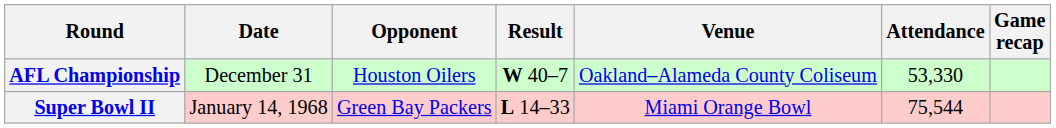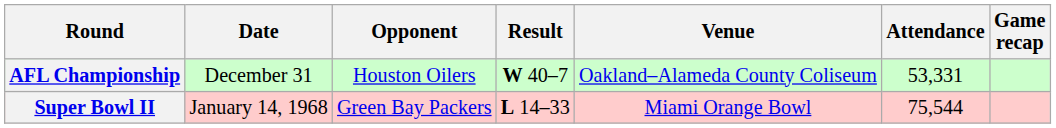AFL Championship | Attendance: 53,330 -> 53,331
